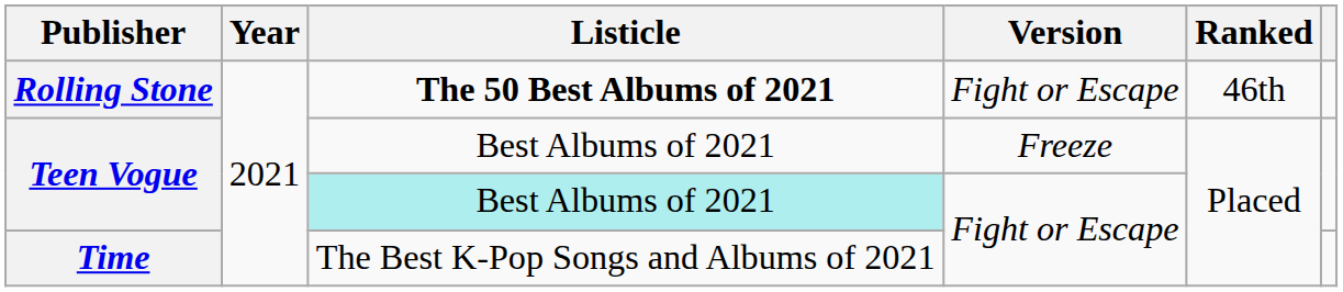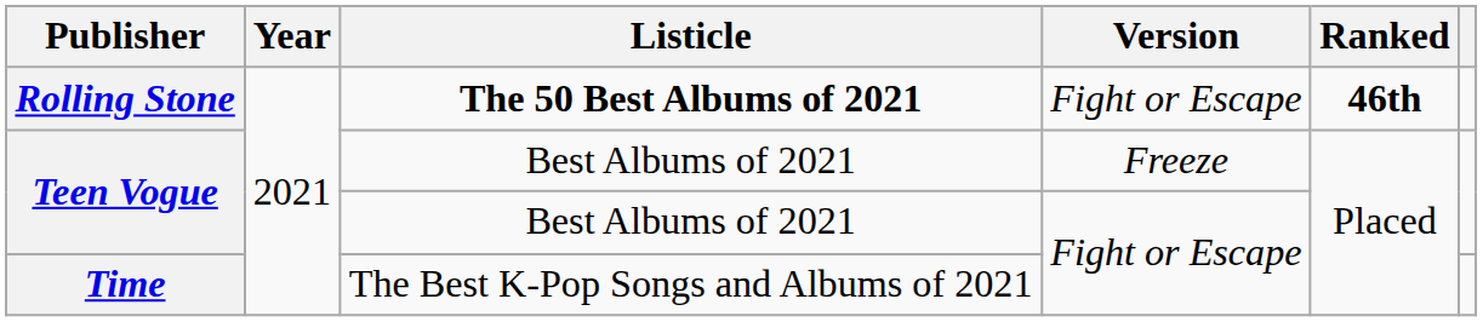Rolling Stone | Ranked: normal -> bold
Teen Vogue / Fight or Escape | Listicle: paleturquoise background -> no background
